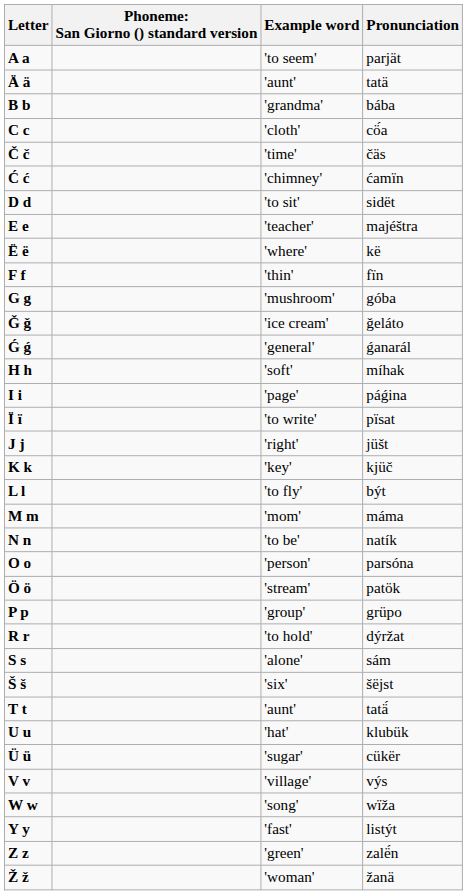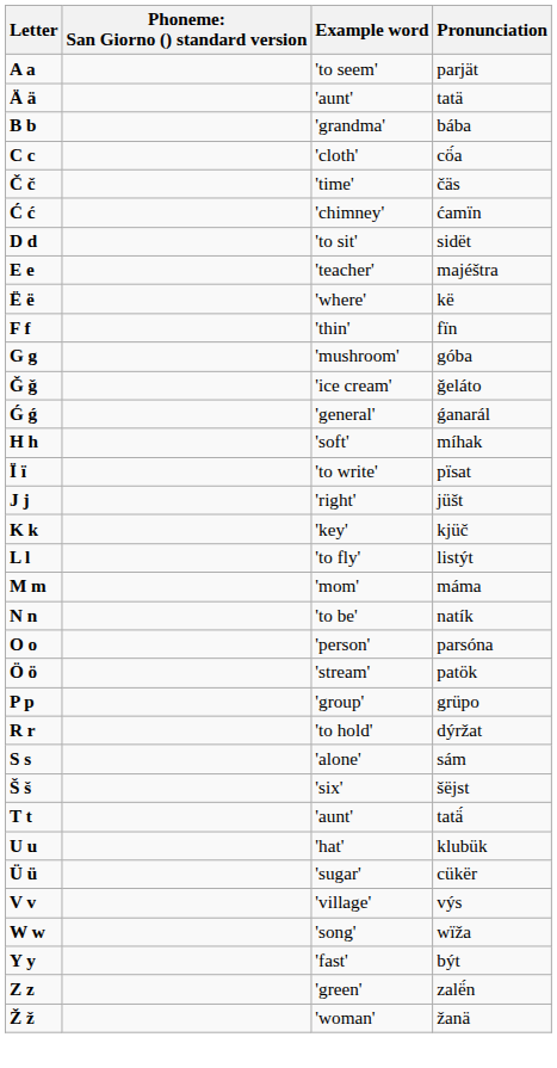- row: I i | 'page' | páǵina
L l | Pronunciation: být -> listýt
Y y | Pronunciation: listýt -> být
